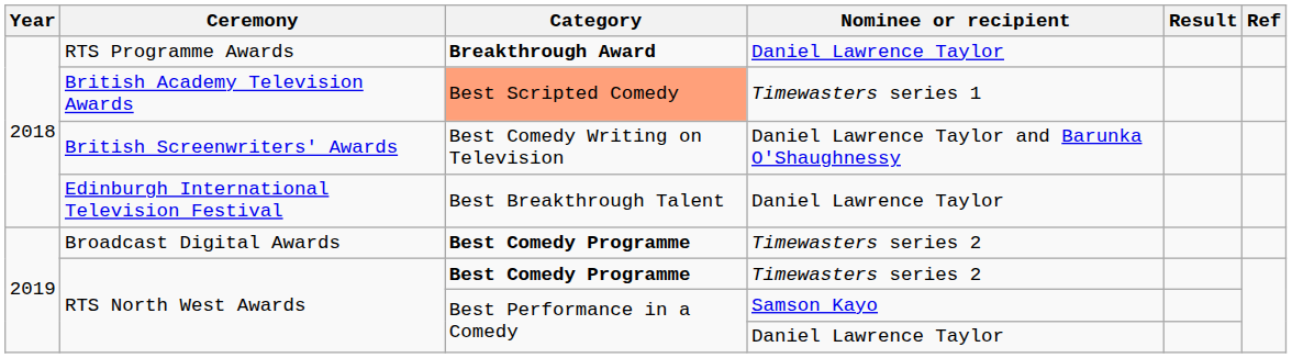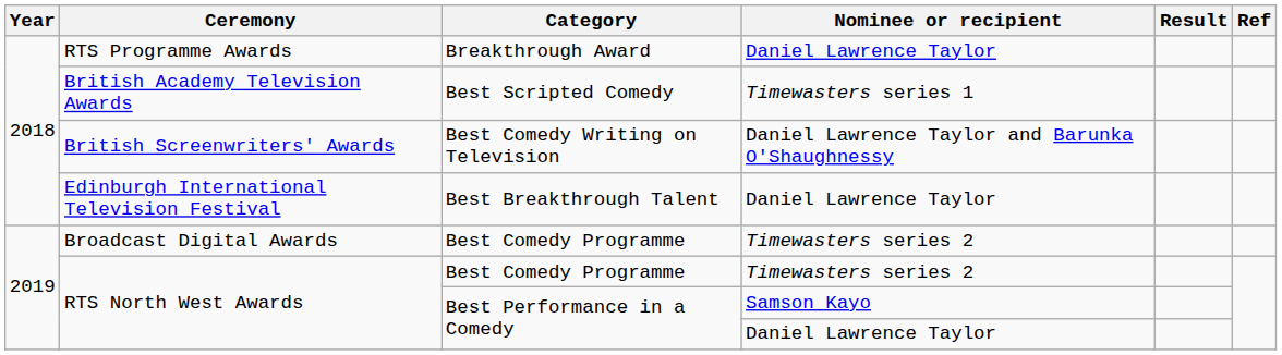RTS Programme Awards | Category: bold -> normal
British Academy Television Awards | Category: lightsalmon background -> no background
Broadcast Digital Awards | Category: bold -> normal
RTS North West Awards / Timewasters series 2 | Category: bold -> normal
